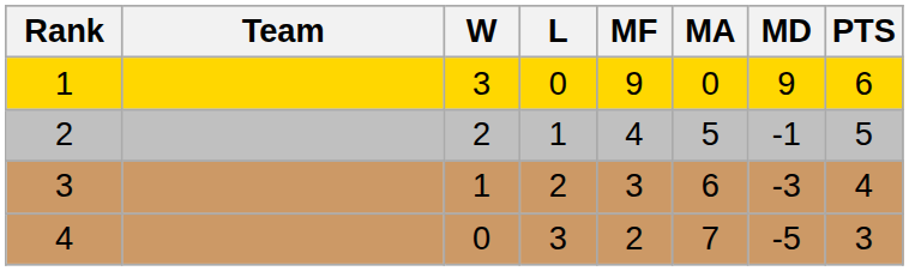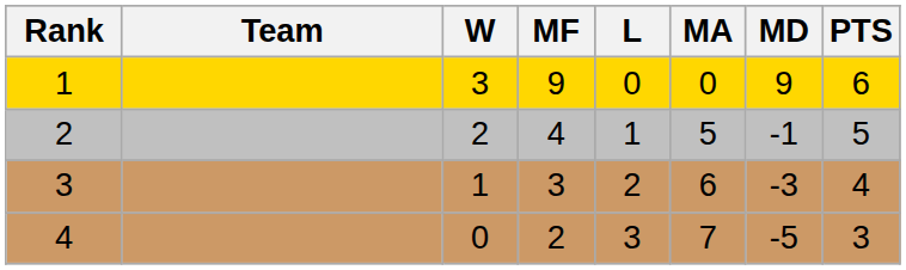columns swapped: L <-> MF
